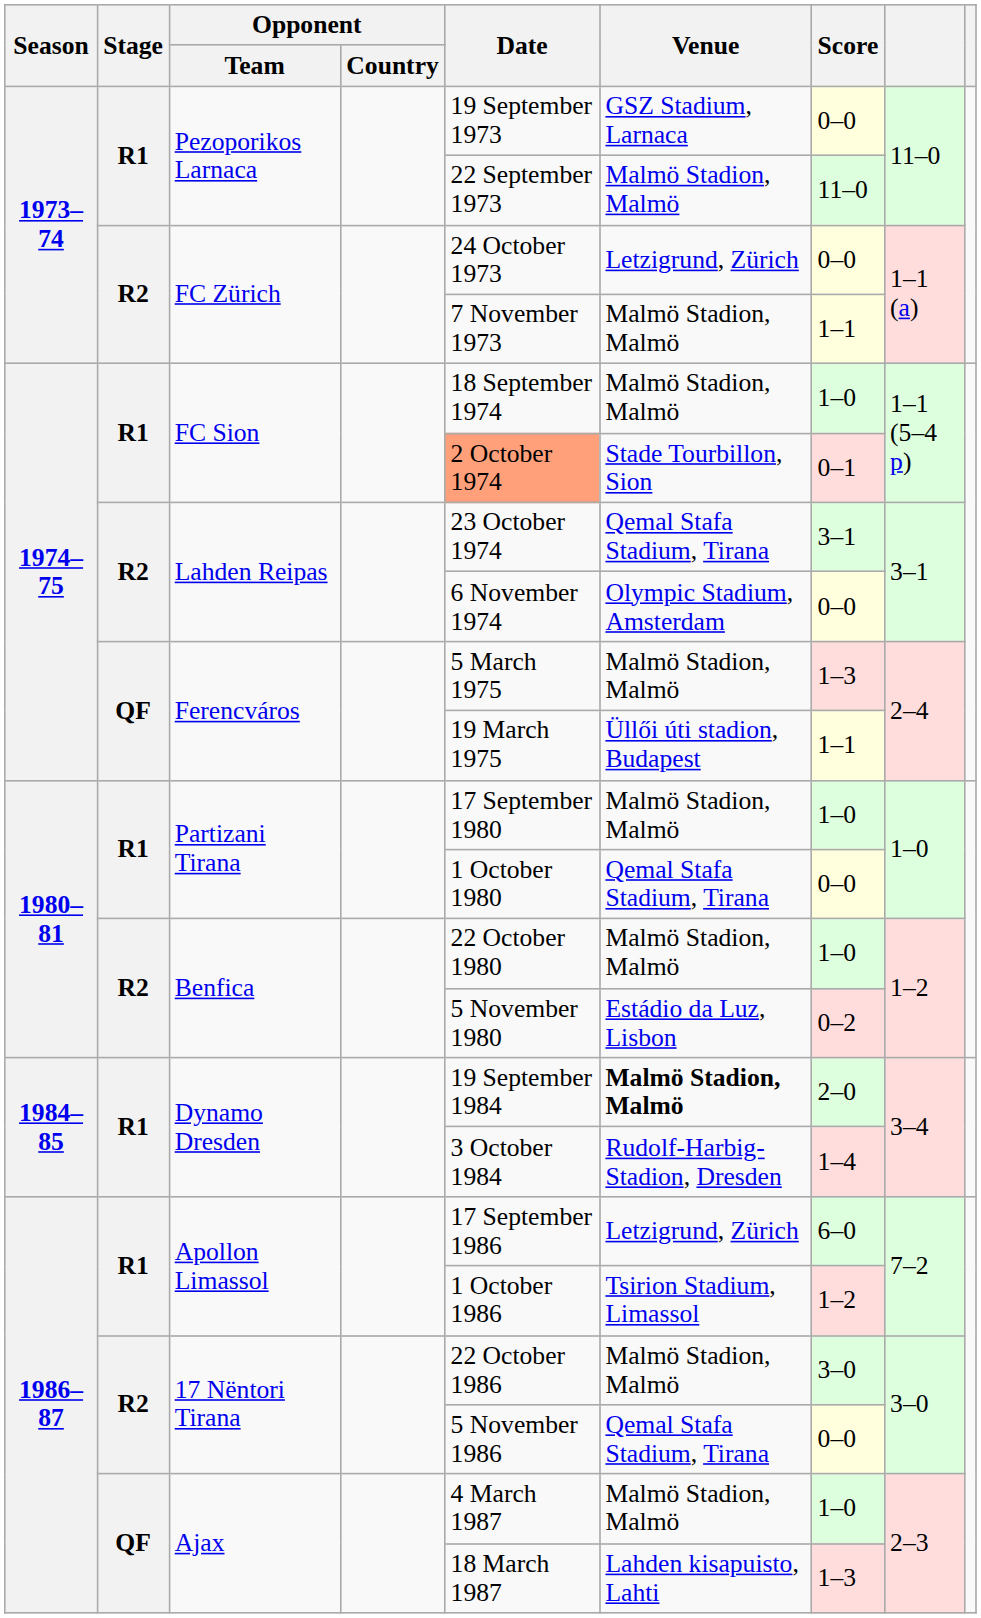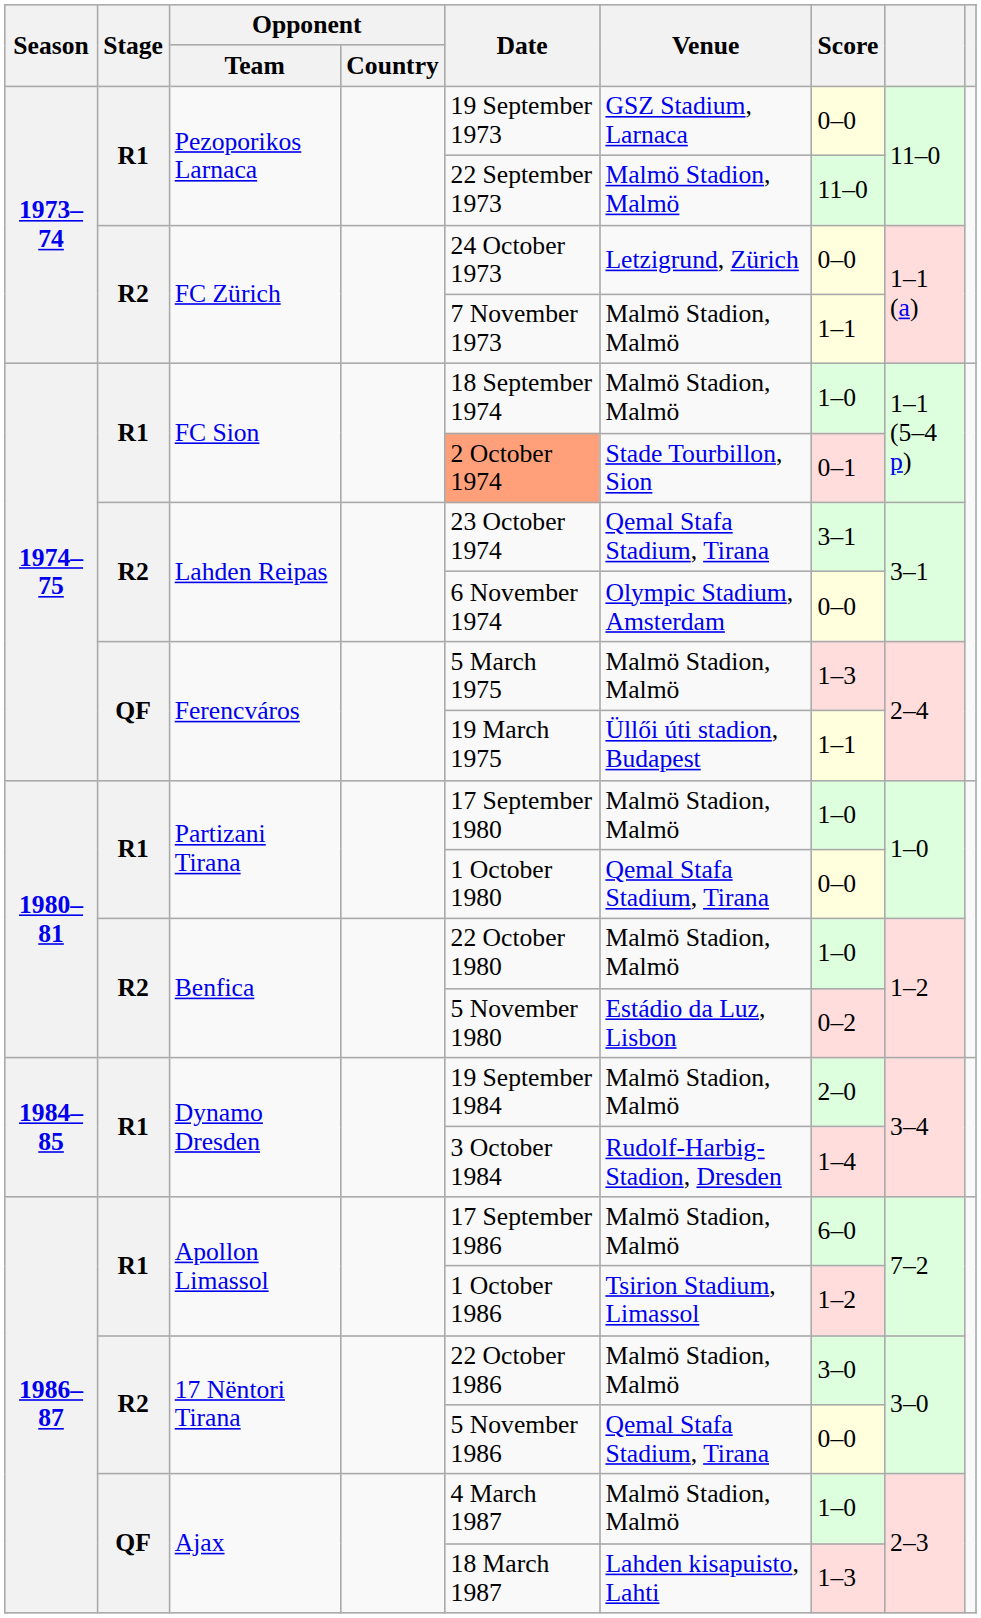row 17 | Venue: bold -> normal
row 19 | Venue: Letzigrund, Zürich -> Malmö Stadion, Malmö
